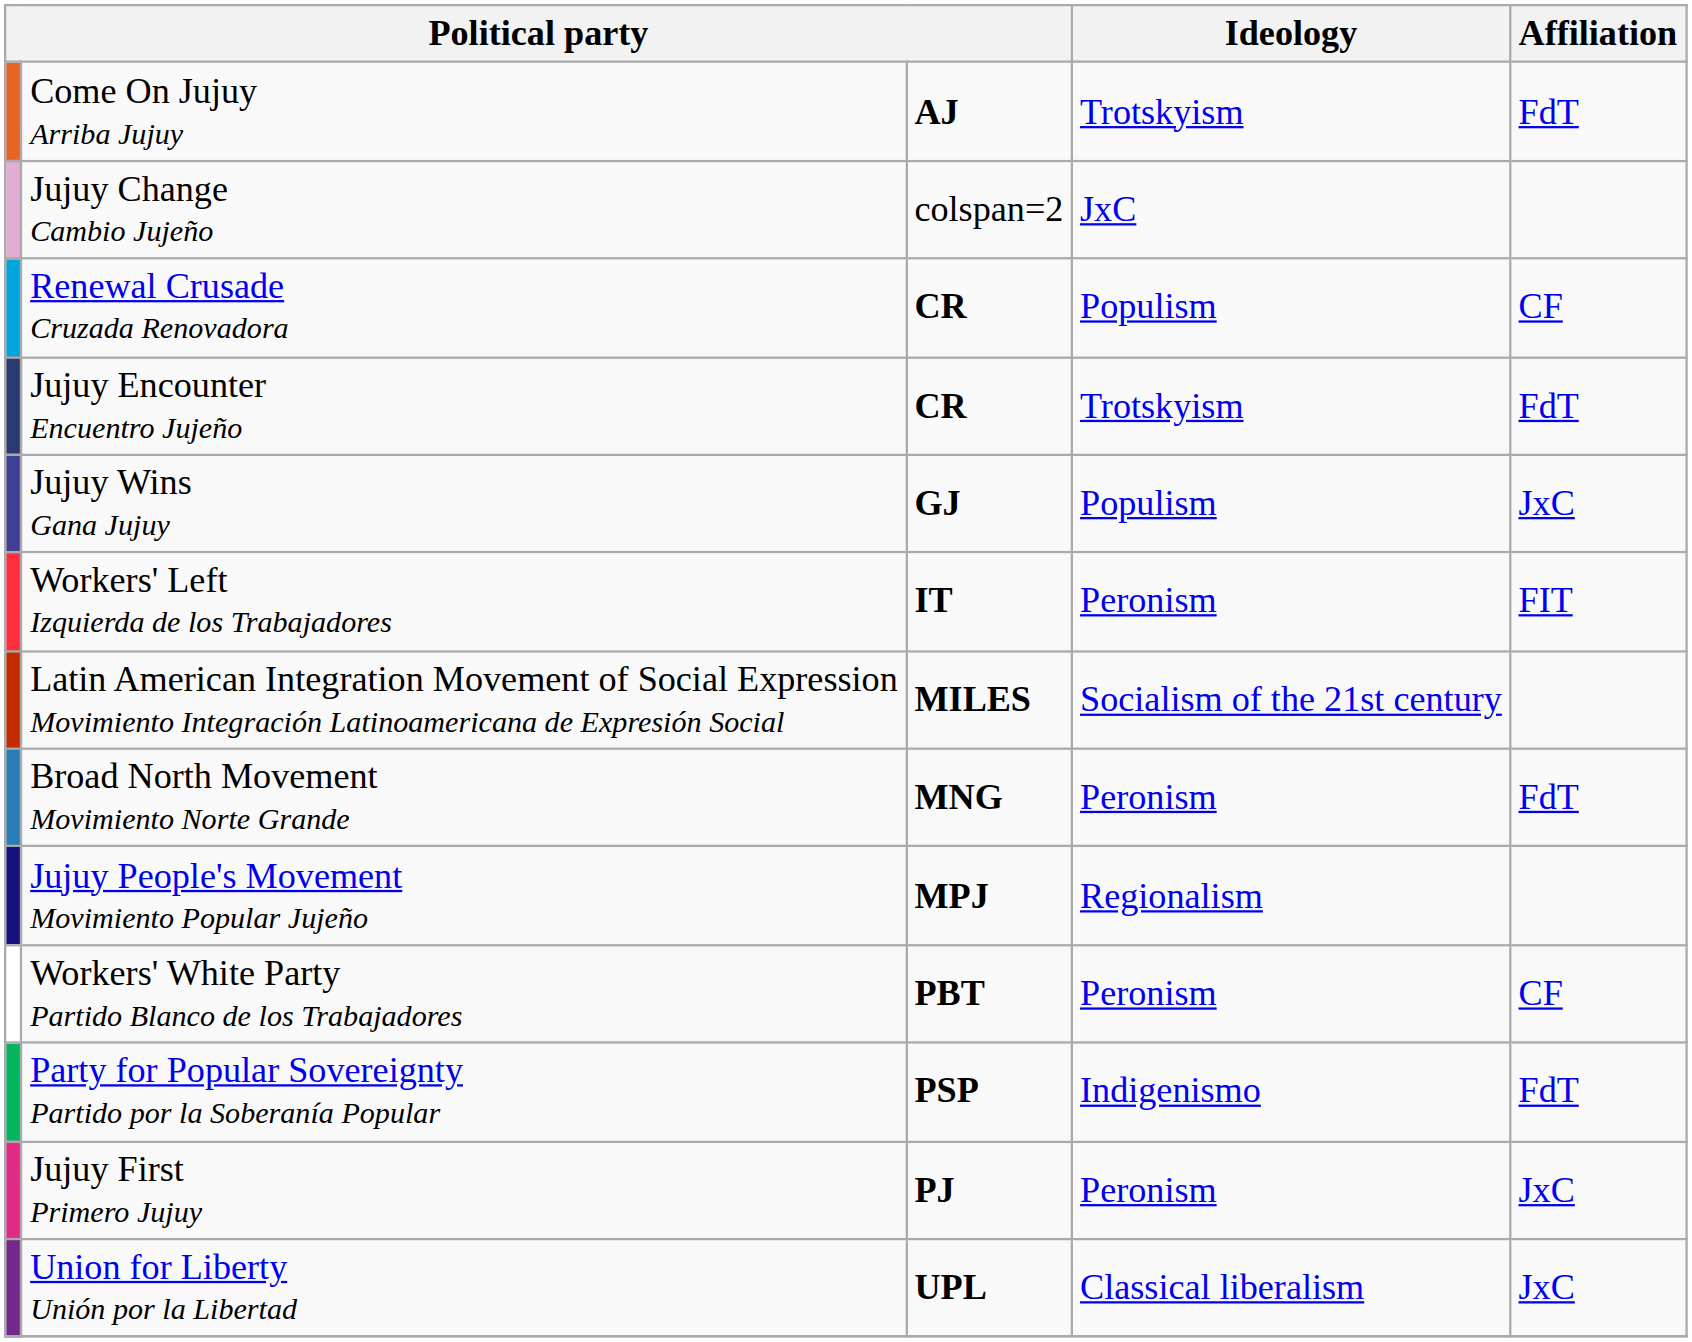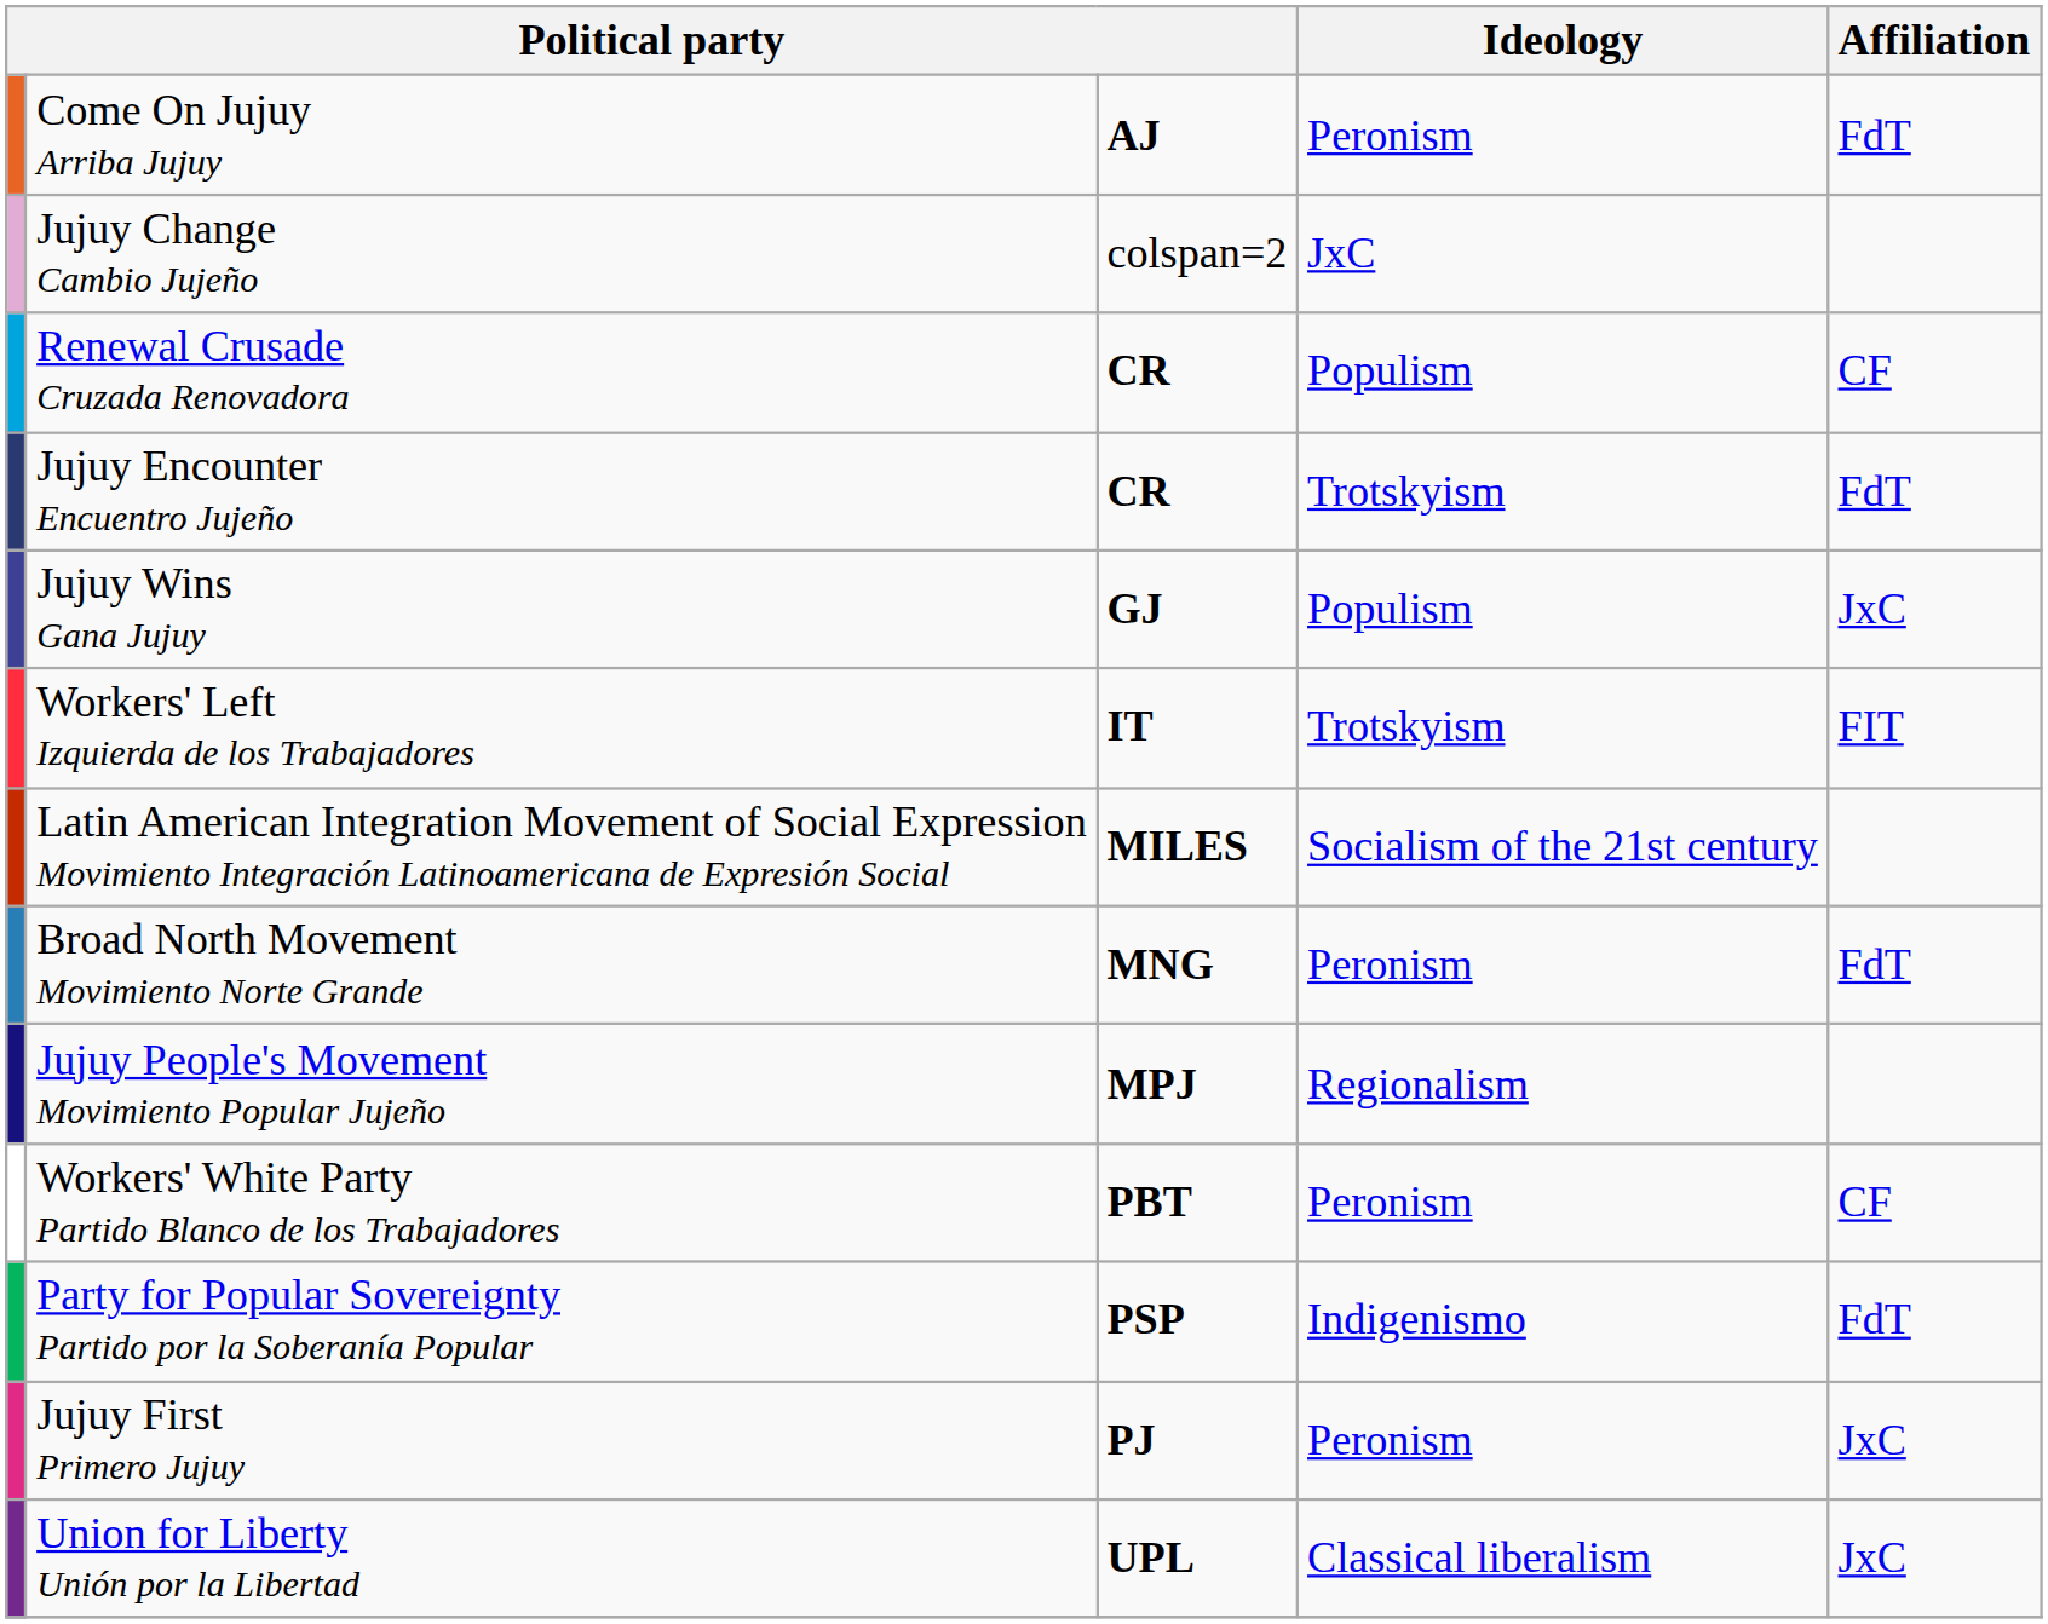Come On Jujuy Arriba Jujuy | Ideology: Trotskyism -> Peronism
Workers' Left Izquierda de los Trabajadores | Ideology: Peronism -> Trotskyism
